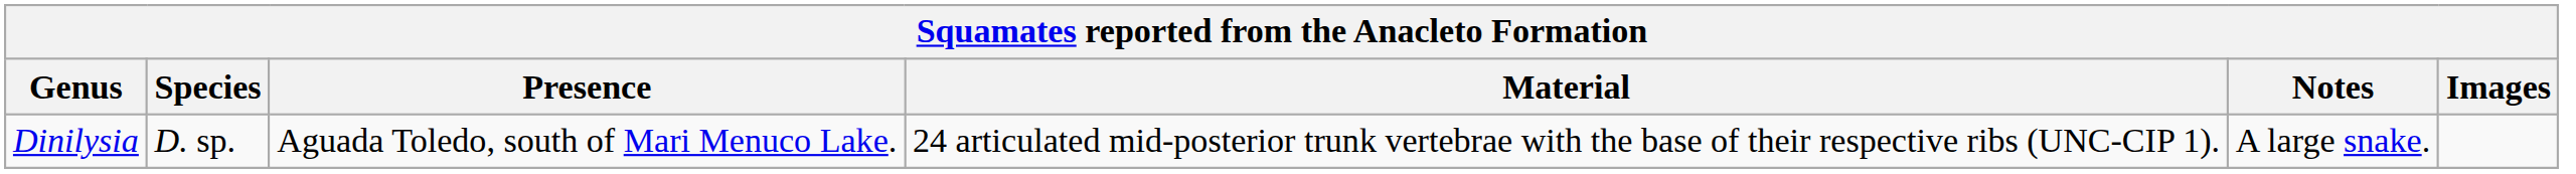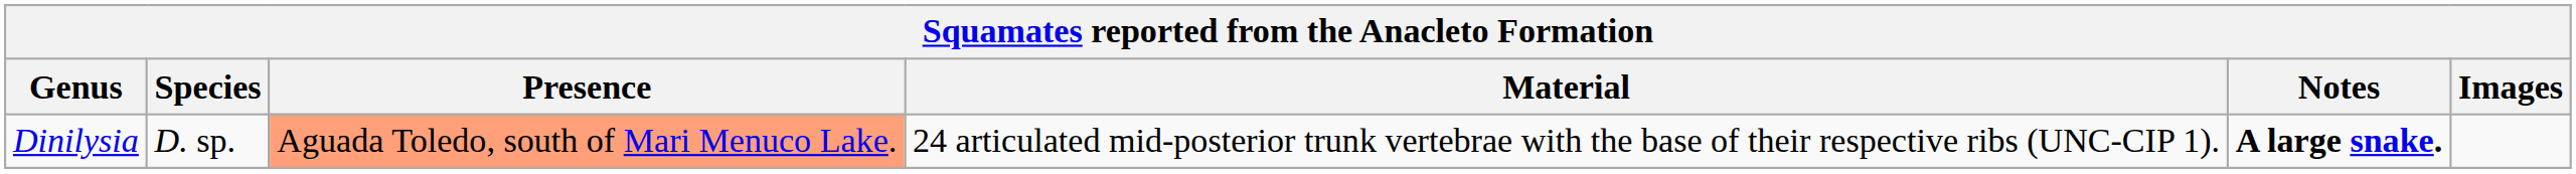Dinilysia | Presence: no background -> lightsalmon background
Dinilysia | Notes: normal -> bold
